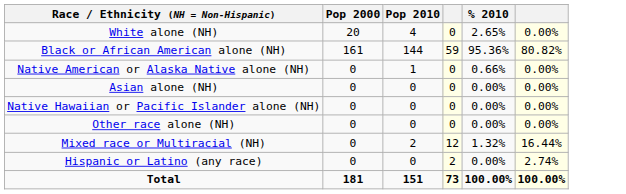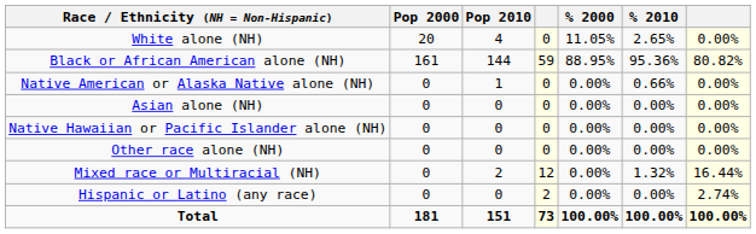+ column: % 2000 | 11.05% | 88.95% | 0.00% | 0.00% | 0.00% | 0.00% | 0.00% | 0.00% | 100.00%
